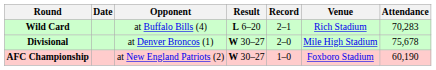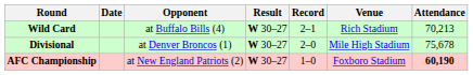Wild Card | Result: L 6–20 -> W 30–27
Wild Card | Attendance: 70,283 -> 70,213
AFC Championship | Attendance: normal -> bold
